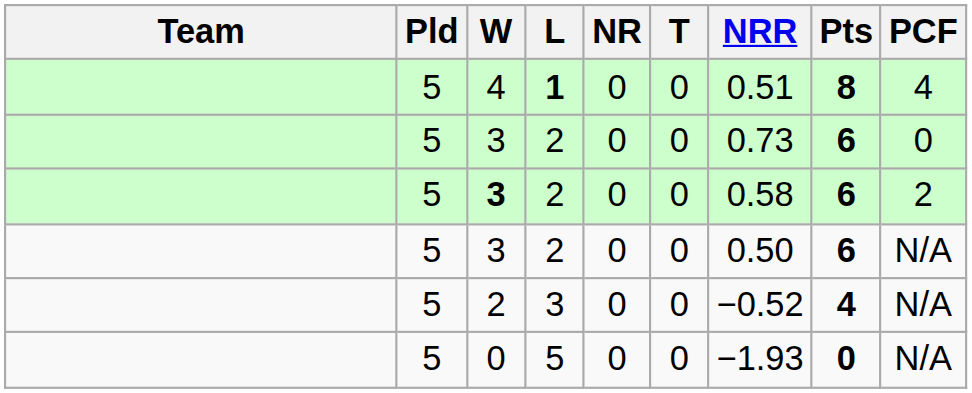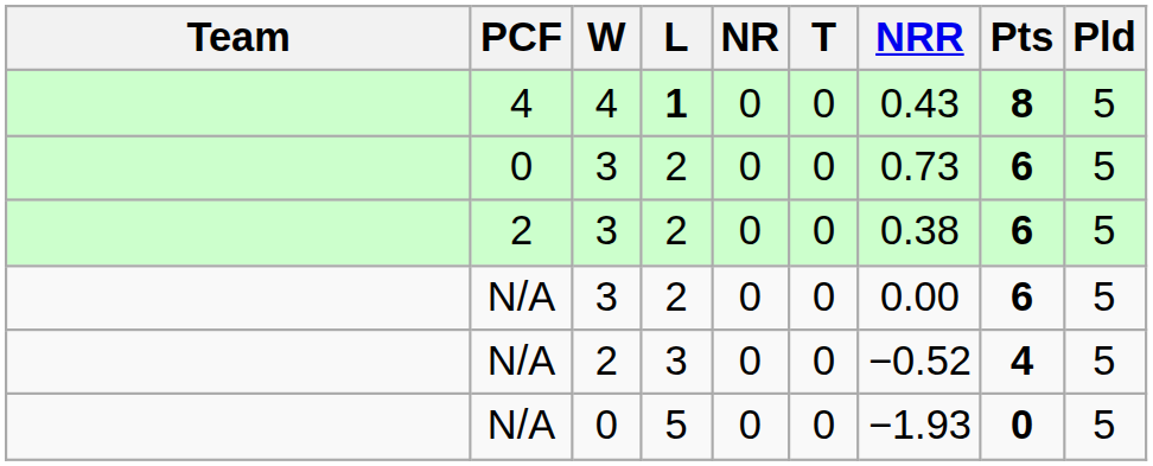columns swapped: Pld <-> PCF
row 2 | NRR: 0.51 -> 0.43
row 4 | W: bold -> normal
row 4 | NRR: 0.58 -> 0.38
row 5 | NRR: 0.50 -> 0.00
